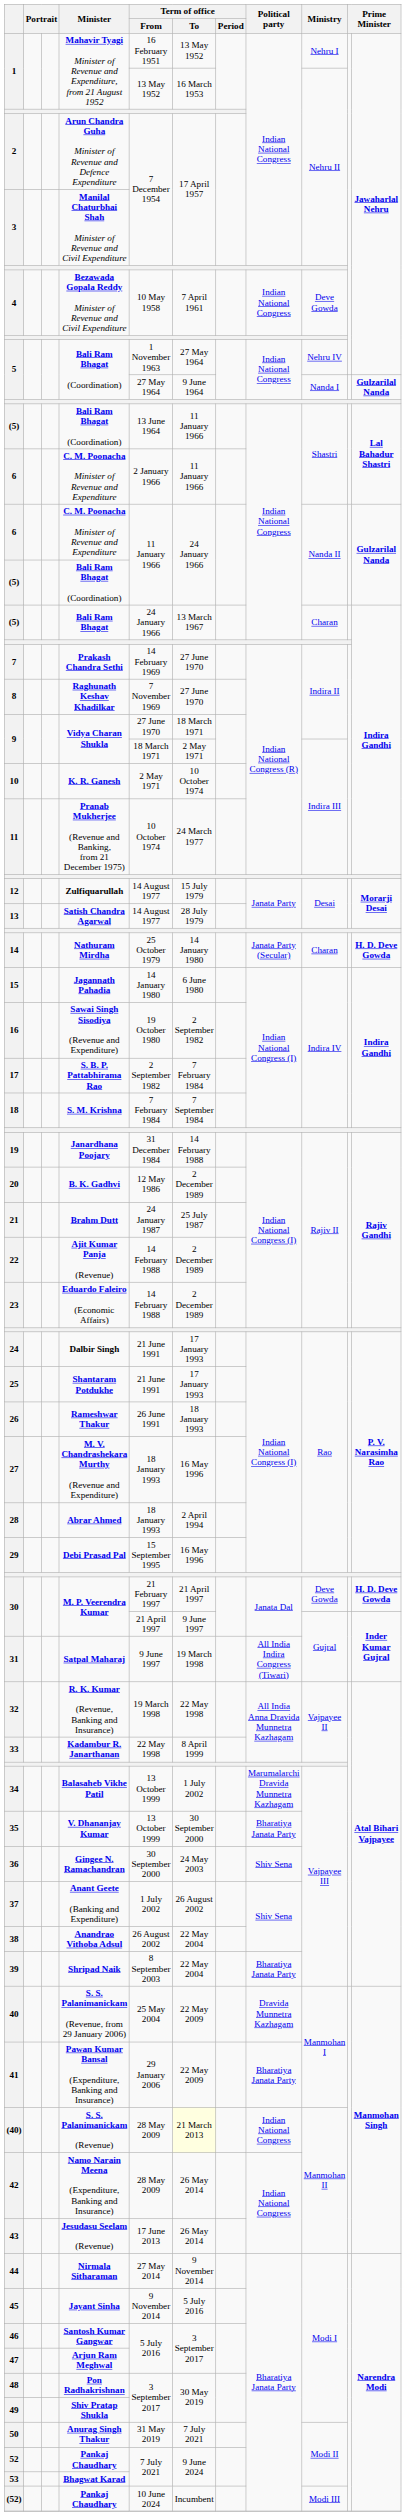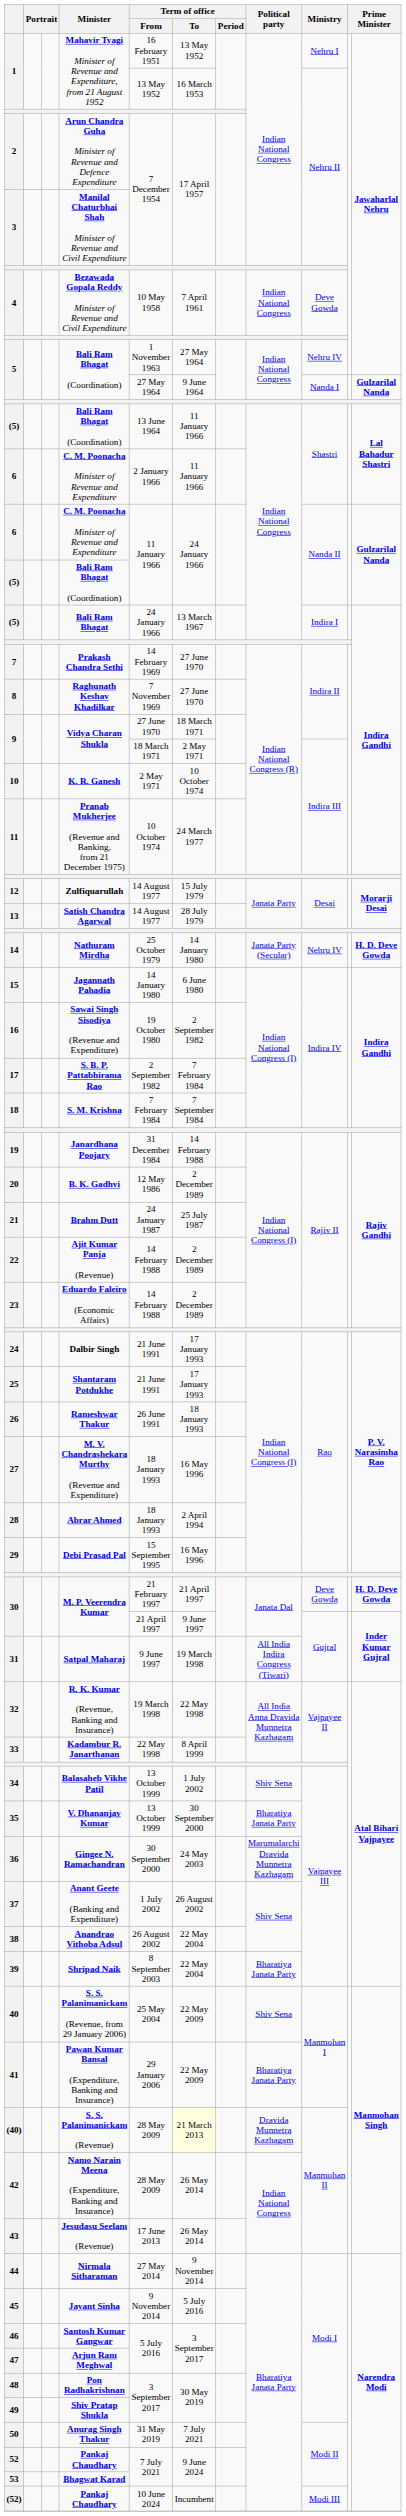(5) / Bali Ram Bhagat | Ministry: Charan -> Indira I
14 | Ministry: Charan -> Nehru IV
34 | Political party: Marumalarchi Dravida Munnetra Kazhagam -> Shiv Sena
36 | Political party: Shiv Sena -> Marumalarchi Dravida Munnetra Kazhagam
40 | Political party: Dravida Munnetra Kazhagam -> Shiv Sena
(40) | Political party: Indian National Congress -> Dravida Munnetra Kazhagam
